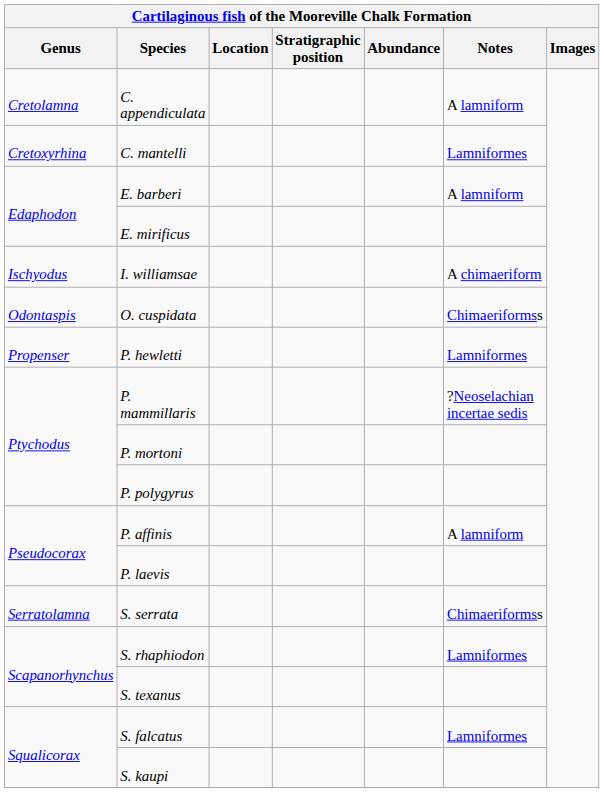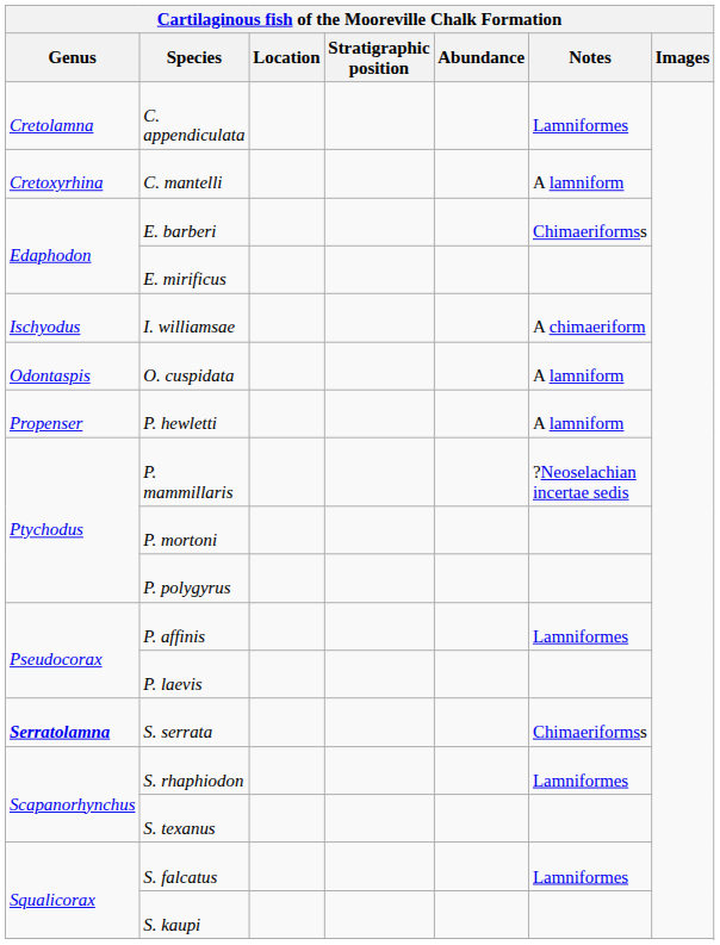C. appendiculata | Notes: A lamniform -> Lamniformes
C. mantelli | Notes: Lamniformes -> A lamniform
E. barberi | Notes: A lamniform -> Chimaeriformss
O. cuspidata | Notes: Chimaeriformss -> A lamniform
P. hewletti | Notes: Lamniformes -> A lamniform
P. affinis | Notes: A lamniform -> Lamniformes
S. serrata | Genus: normal -> bold
